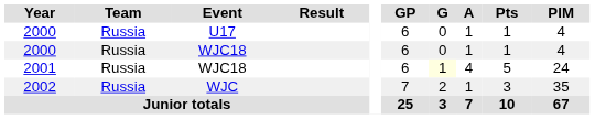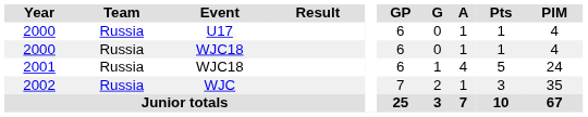2001 | G: lightyellow background -> no background
